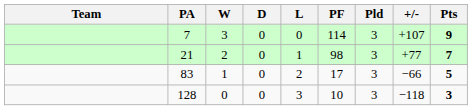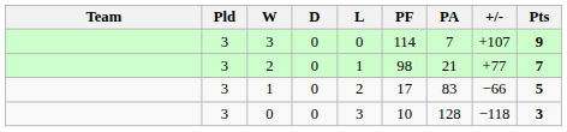columns swapped: Pld <-> PA
